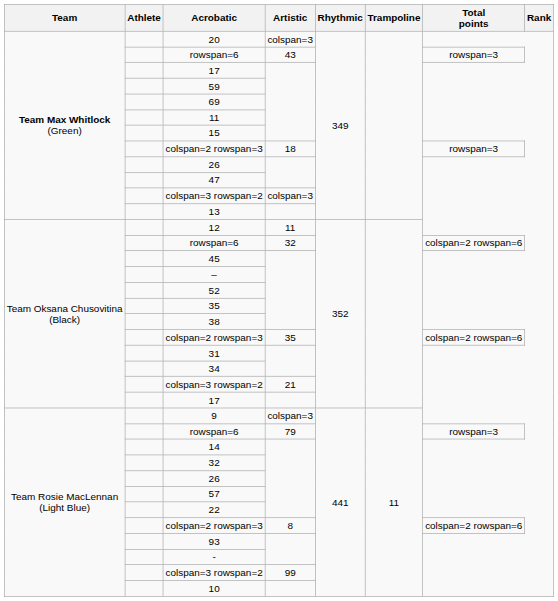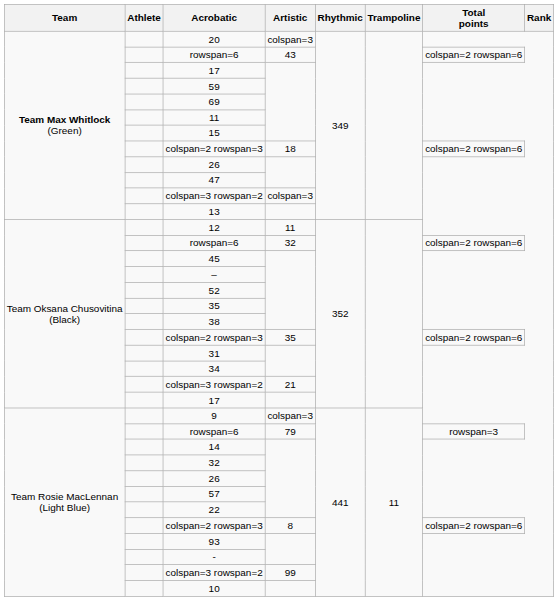Team Max Whitlock (Green) / rowspan=6 | Total points: rowspan=3 -> colspan=2 rowspan=6
Team Max Whitlock (Green) / colspan=2 rowspan=3 | Total points: rowspan=3 -> colspan=2 rowspan=6
